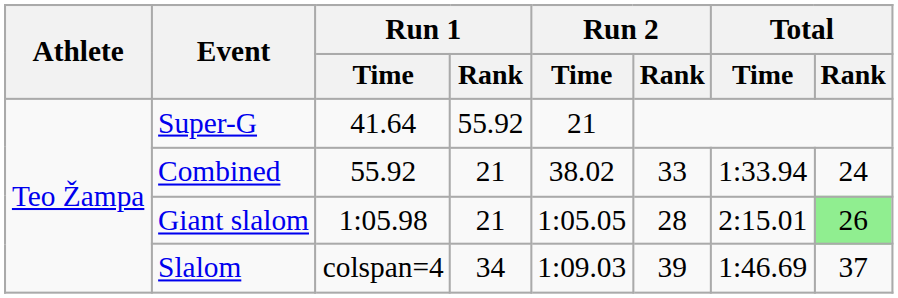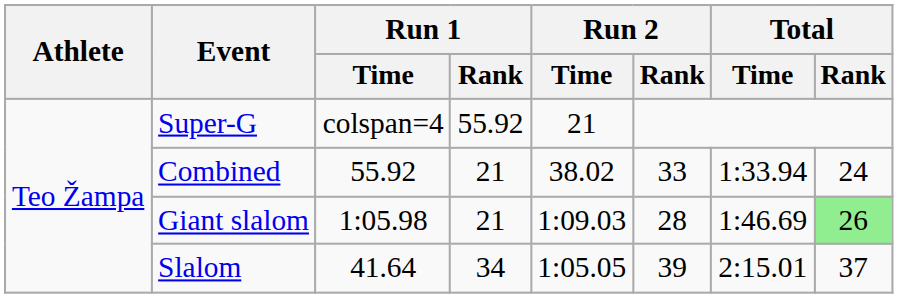Super-G | Run 1 / Time: 41.64 -> colspan=4
Giant slalom | Run 2 / Time: 1:05.05 -> 1:09.03
Giant slalom | Total / Time: 2:15.01 -> 1:46.69
Slalom | Run 1 / Time: colspan=4 -> 41.64
Slalom | Run 2 / Time: 1:09.03 -> 1:05.05
Slalom | Total / Time: 1:46.69 -> 2:15.01
